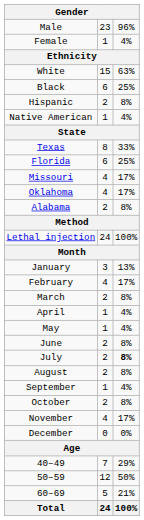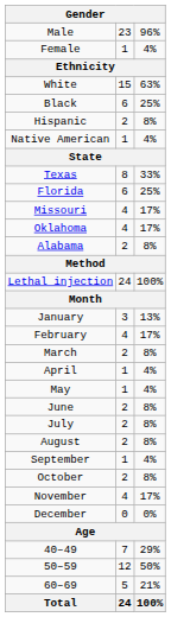July | column 3: bold -> normal
